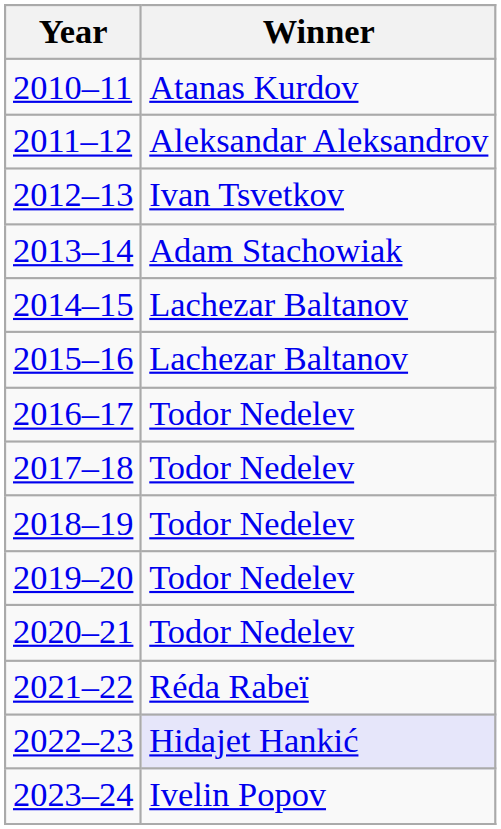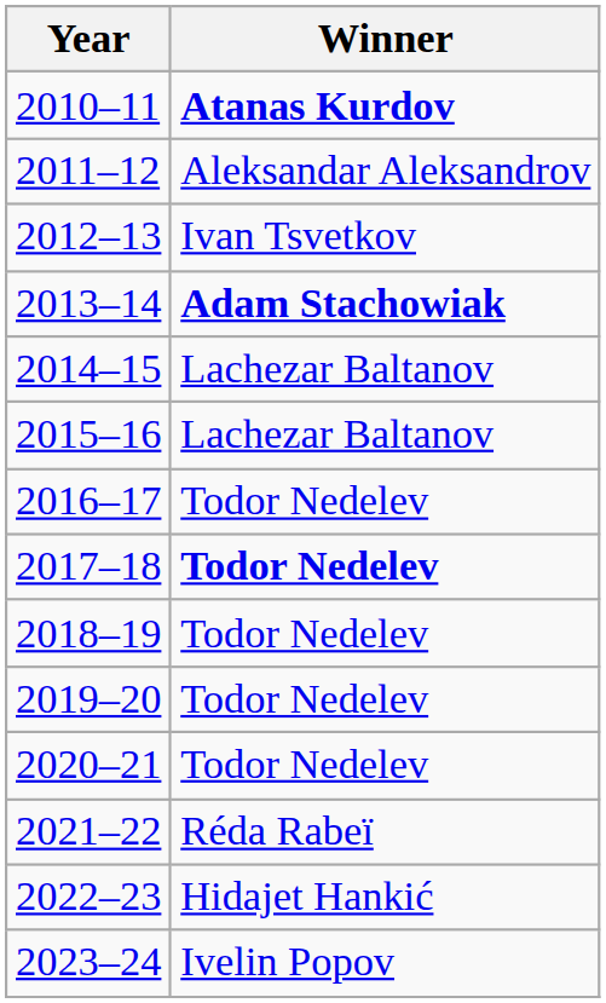2010–11 | Winner: normal -> bold
2013–14 | Winner: normal -> bold
2017–18 | Winner: normal -> bold
2022–23 | Winner: lavender background -> no background
